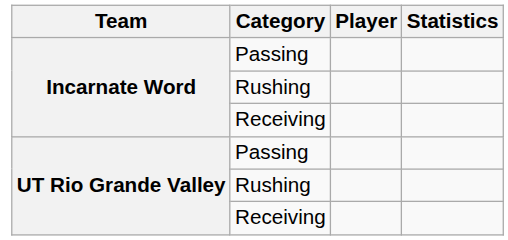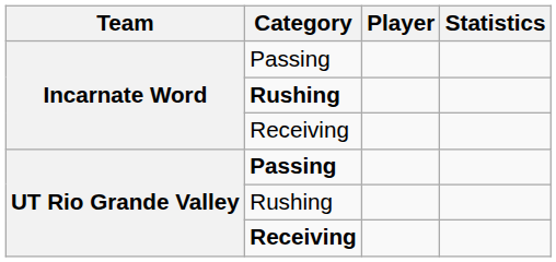Incarnate Word / Rushing | Category: normal -> bold
UT Rio Grande Valley / Passing | Category: normal -> bold
UT Rio Grande Valley / Receiving | Category: normal -> bold
